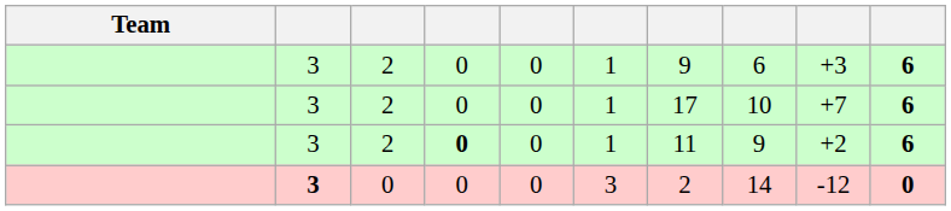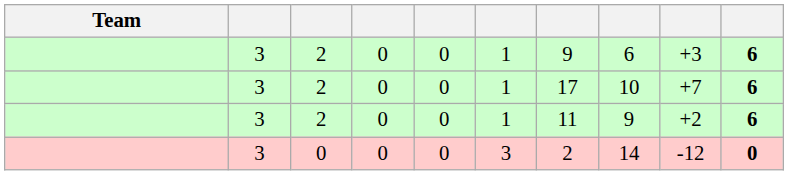row 4 | column 4: bold -> normal
row 5 | column 2: bold -> normal
